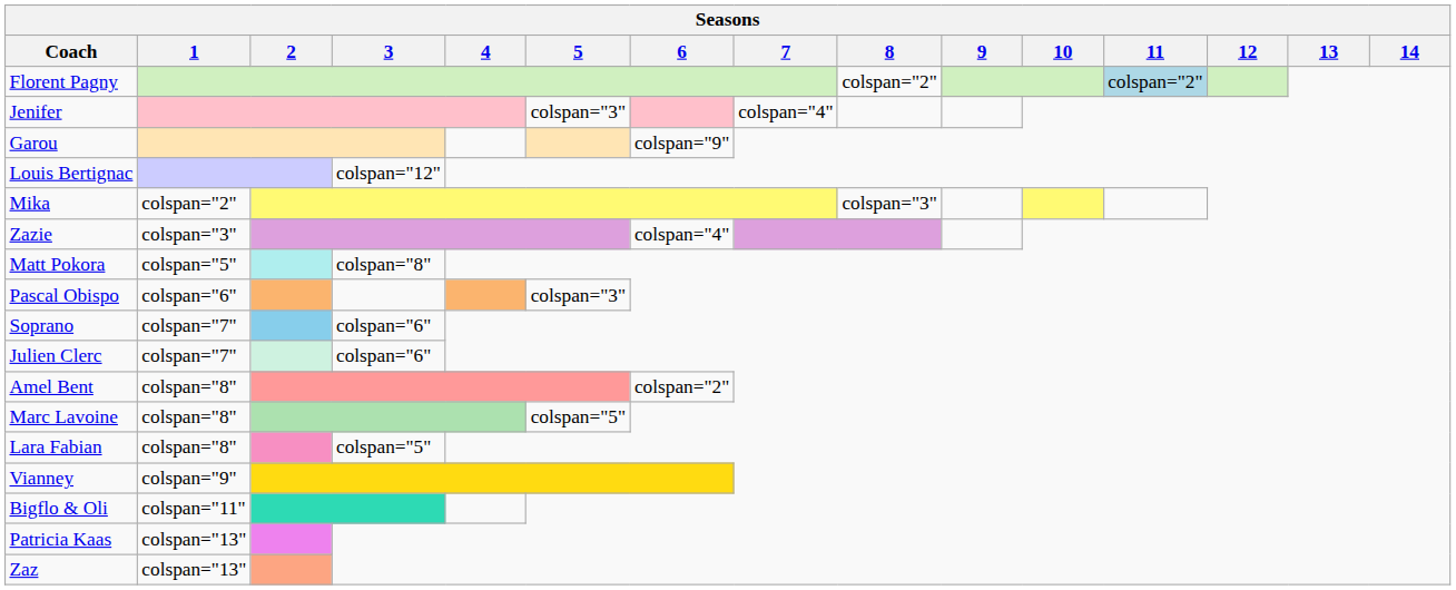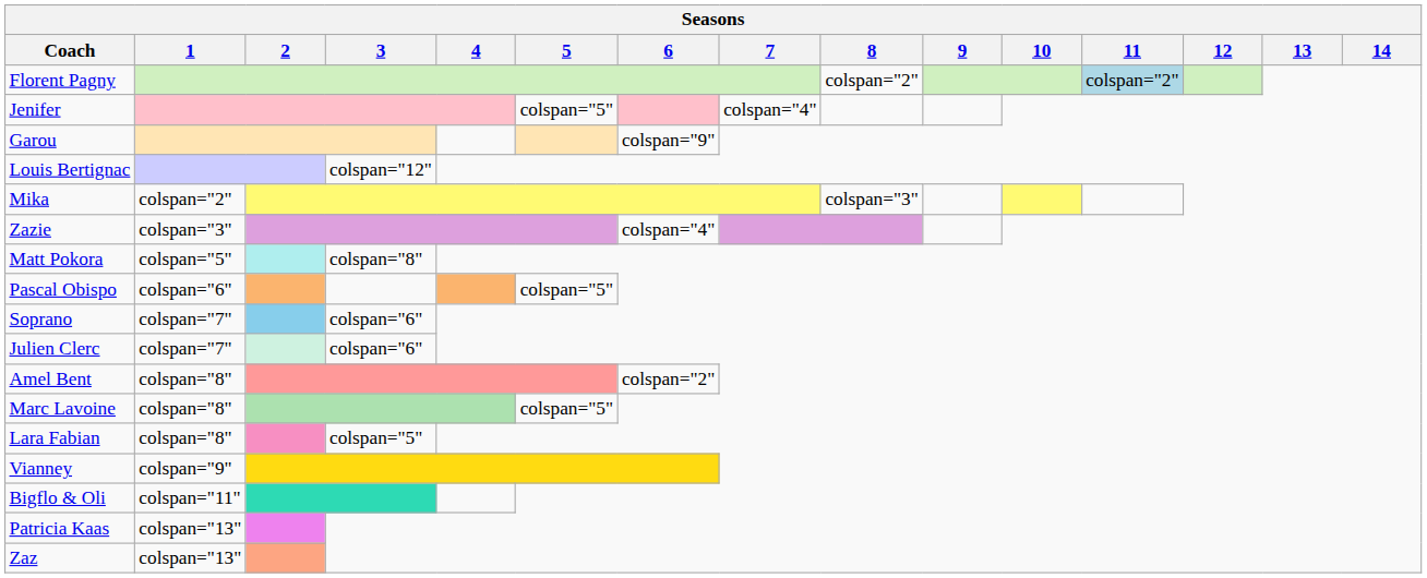Jenifer | 5: colspan="3" -> colspan="5"
Pascal Obispo | 5: colspan="3" -> colspan="5"
